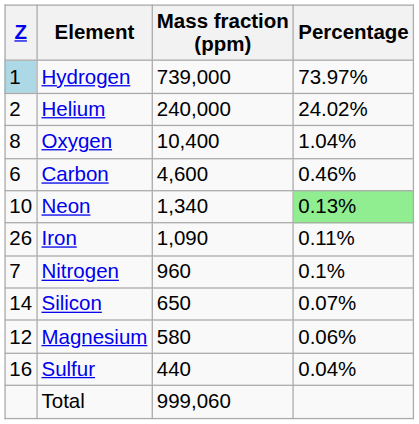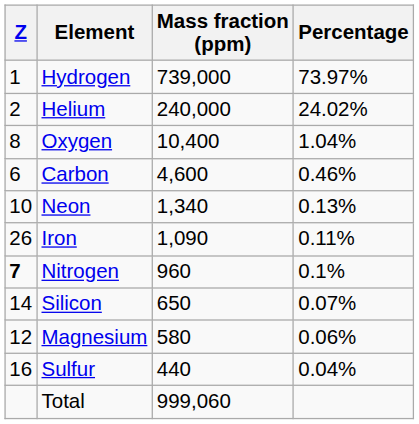Hydrogen | Z: lightblue background -> no background
Neon | Percentage: lightgreen background -> no background
Nitrogen | Z: normal -> bold
